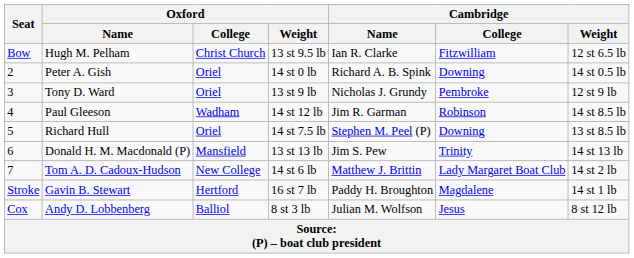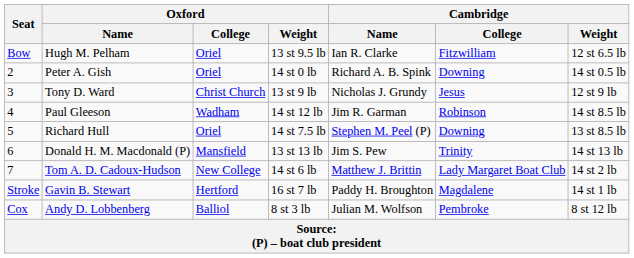Hugh M. Pelham | Oxford / College: Christ Church -> Oriel
Tony D. Ward | Oxford / College: Oriel -> Christ Church
Tony D. Ward | Cambridge / College: Pembroke -> Jesus
Andy D. Lobbenberg | Cambridge / College: Jesus -> Pembroke
